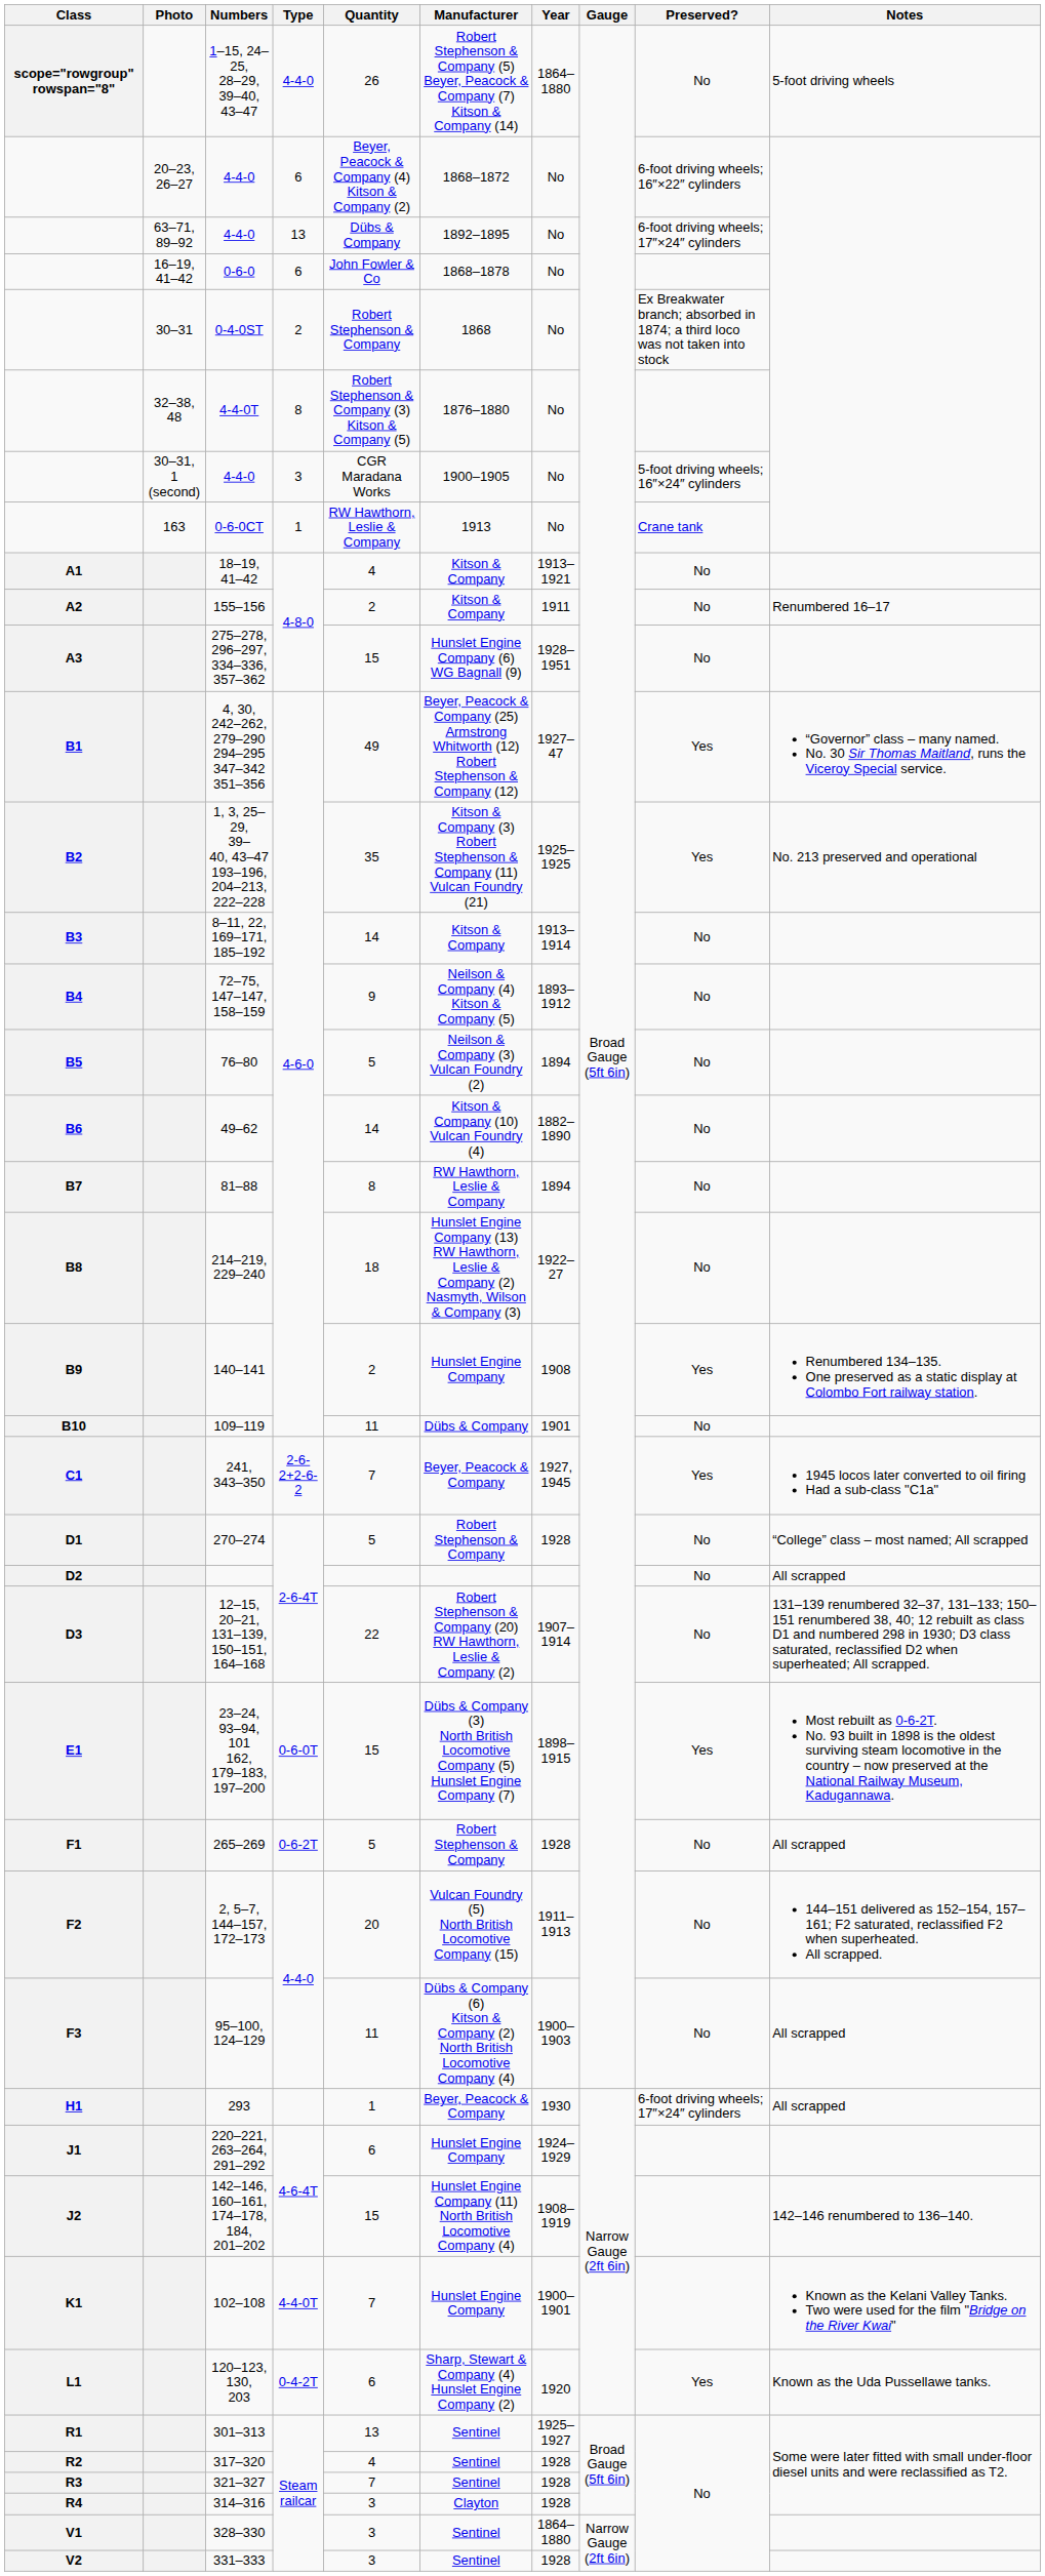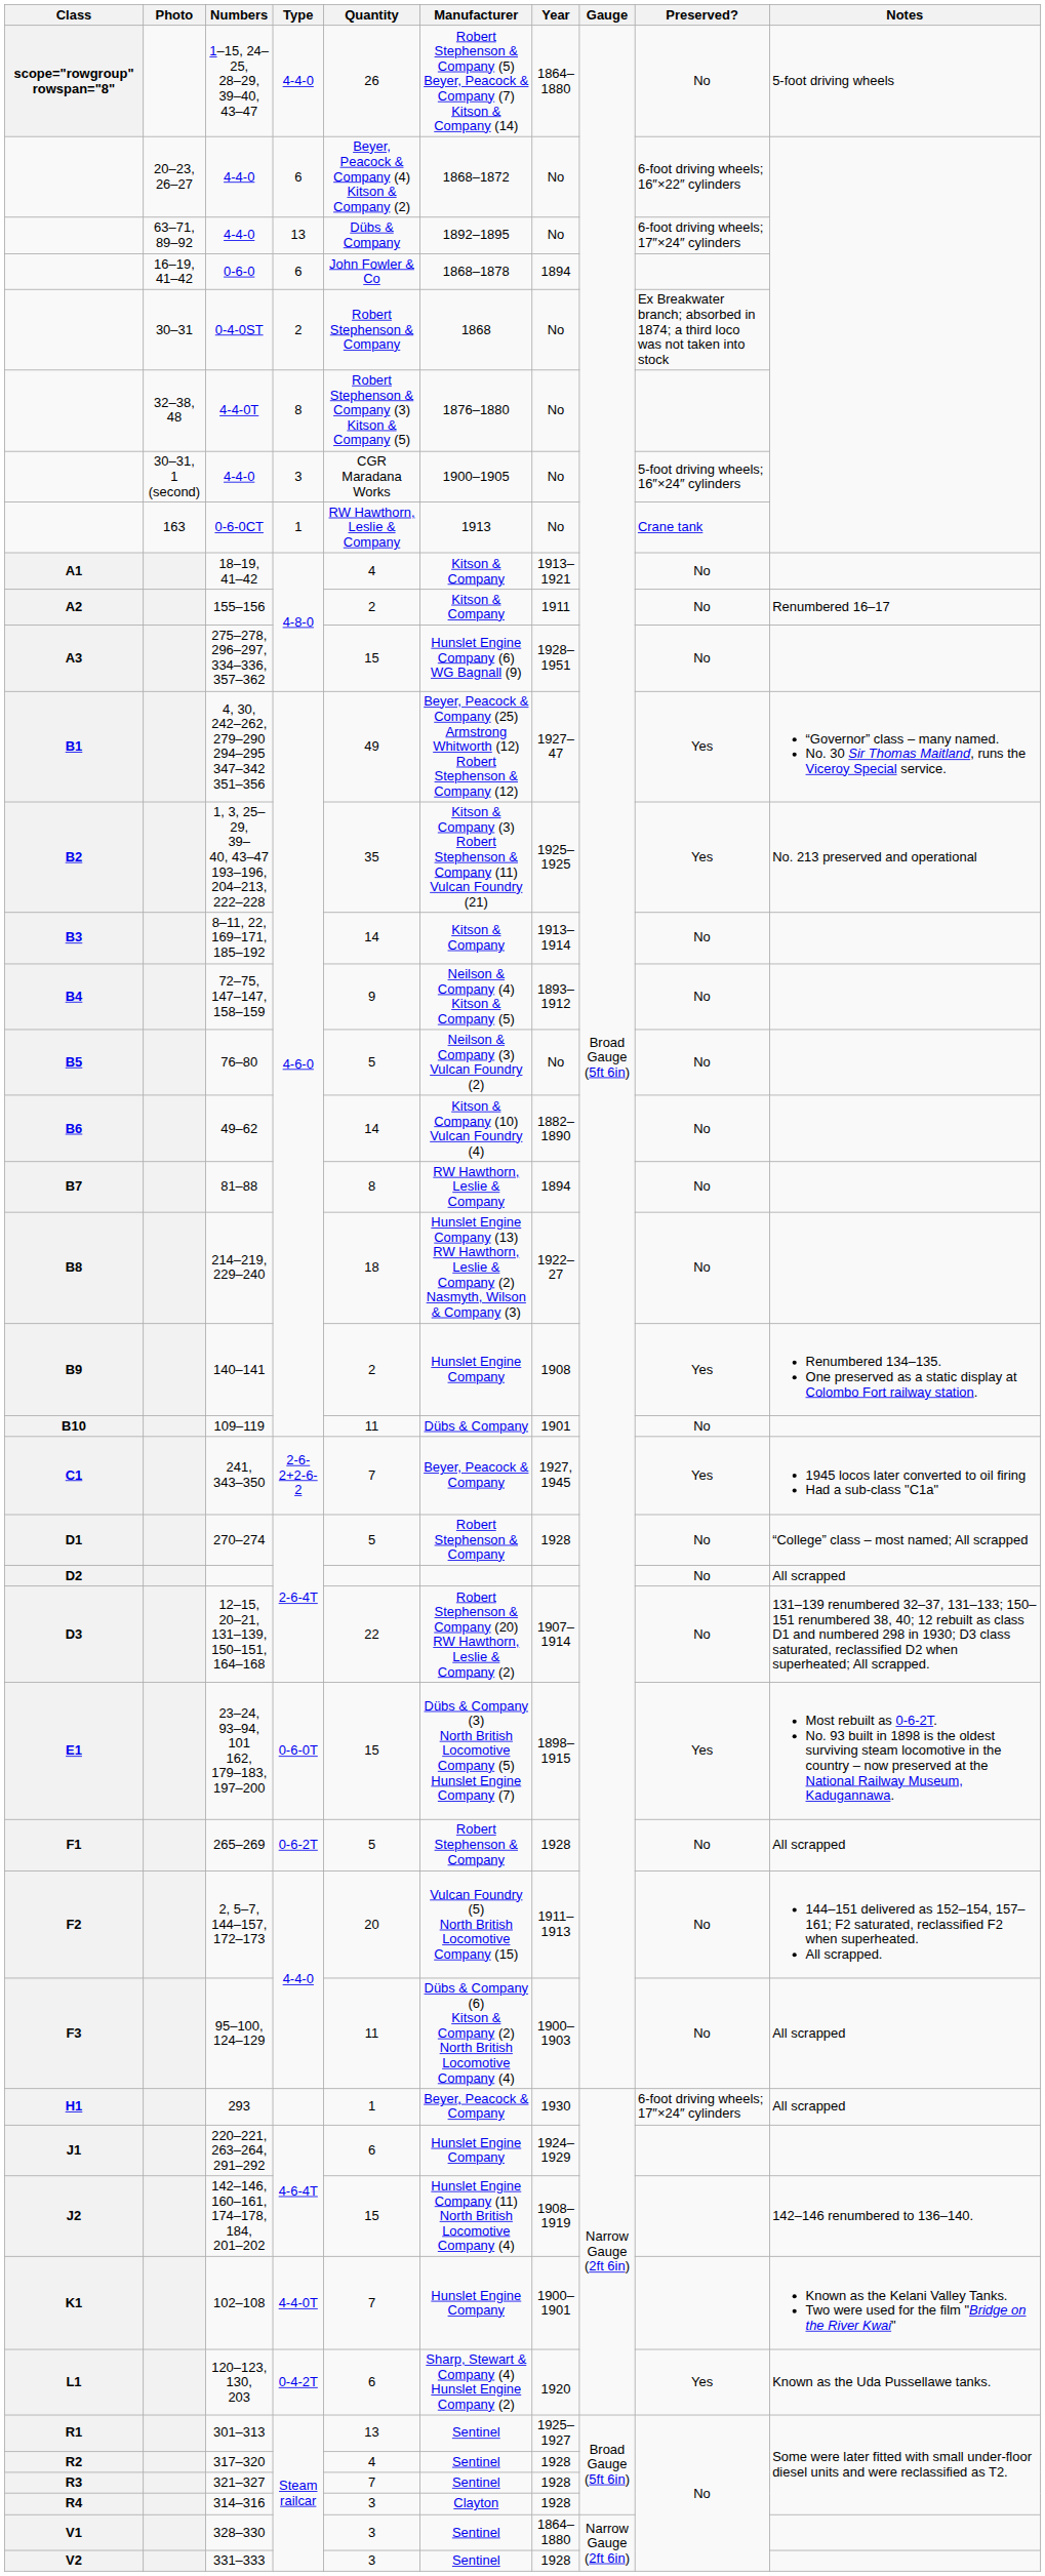0-6-0 | Year: No -> 1894
76–80 | Year: 1894 -> No
